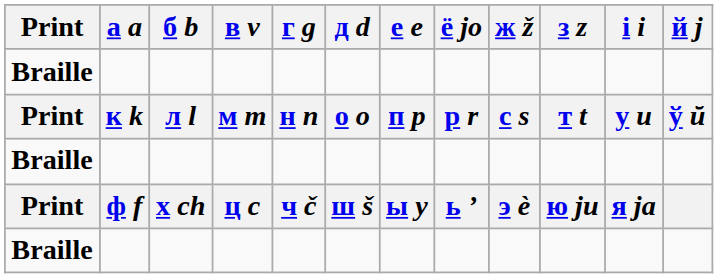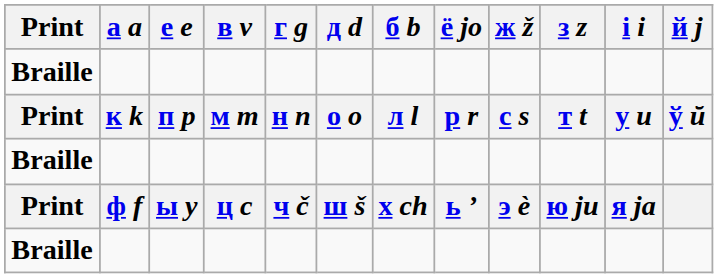columns swapped: б b <-> е e
